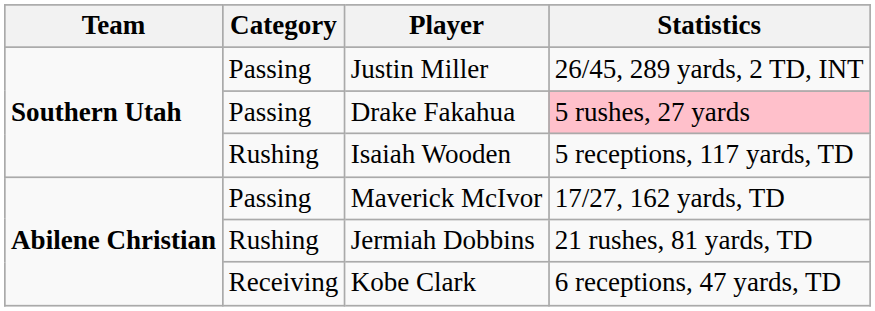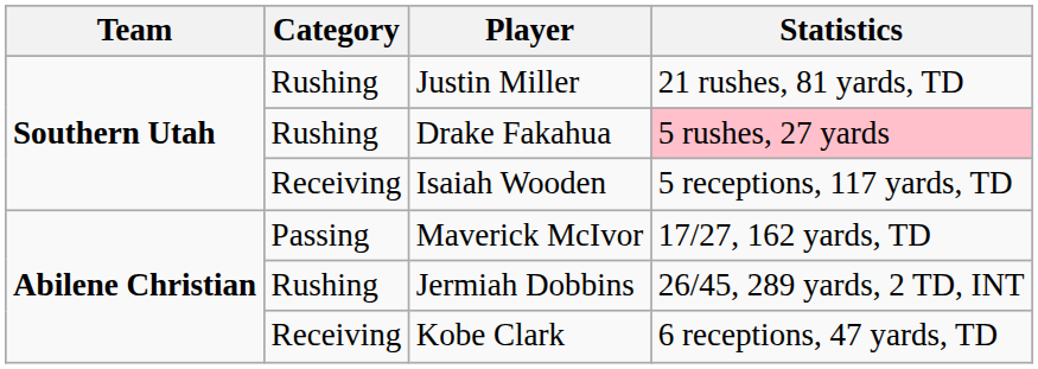Justin Miller | Category: Passing -> Rushing
Justin Miller | Statistics: 26/45, 289 yards, 2 TD, INT -> 21 rushes, 81 yards, TD
Drake Fakahua | Category: Passing -> Rushing
Isaiah Wooden | Category: Rushing -> Receiving
Jermiah Dobbins | Statistics: 21 rushes, 81 yards, TD -> 26/45, 289 yards, 2 TD, INT
